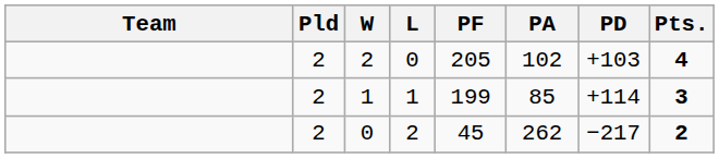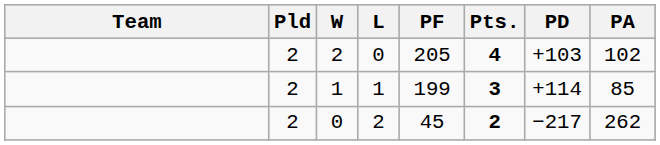columns swapped: PA <-> Pts.
